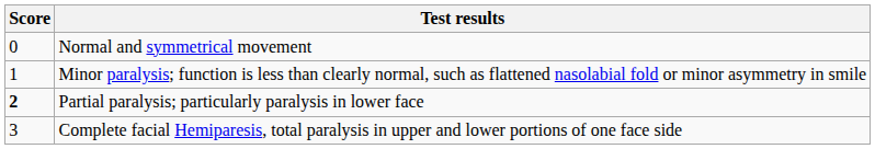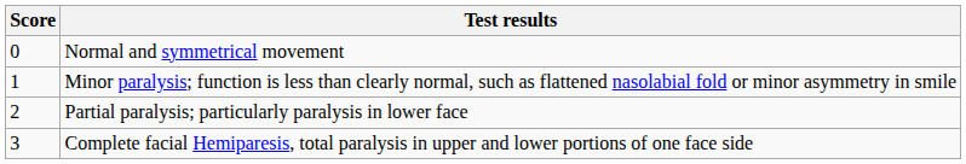Partial paralysis; particularly paralysis in lower face | Score: bold -> normal
